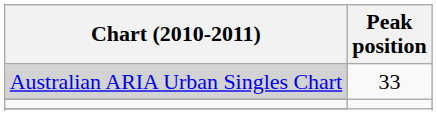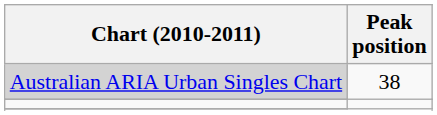row 2 | Peak position: 33 -> 38
